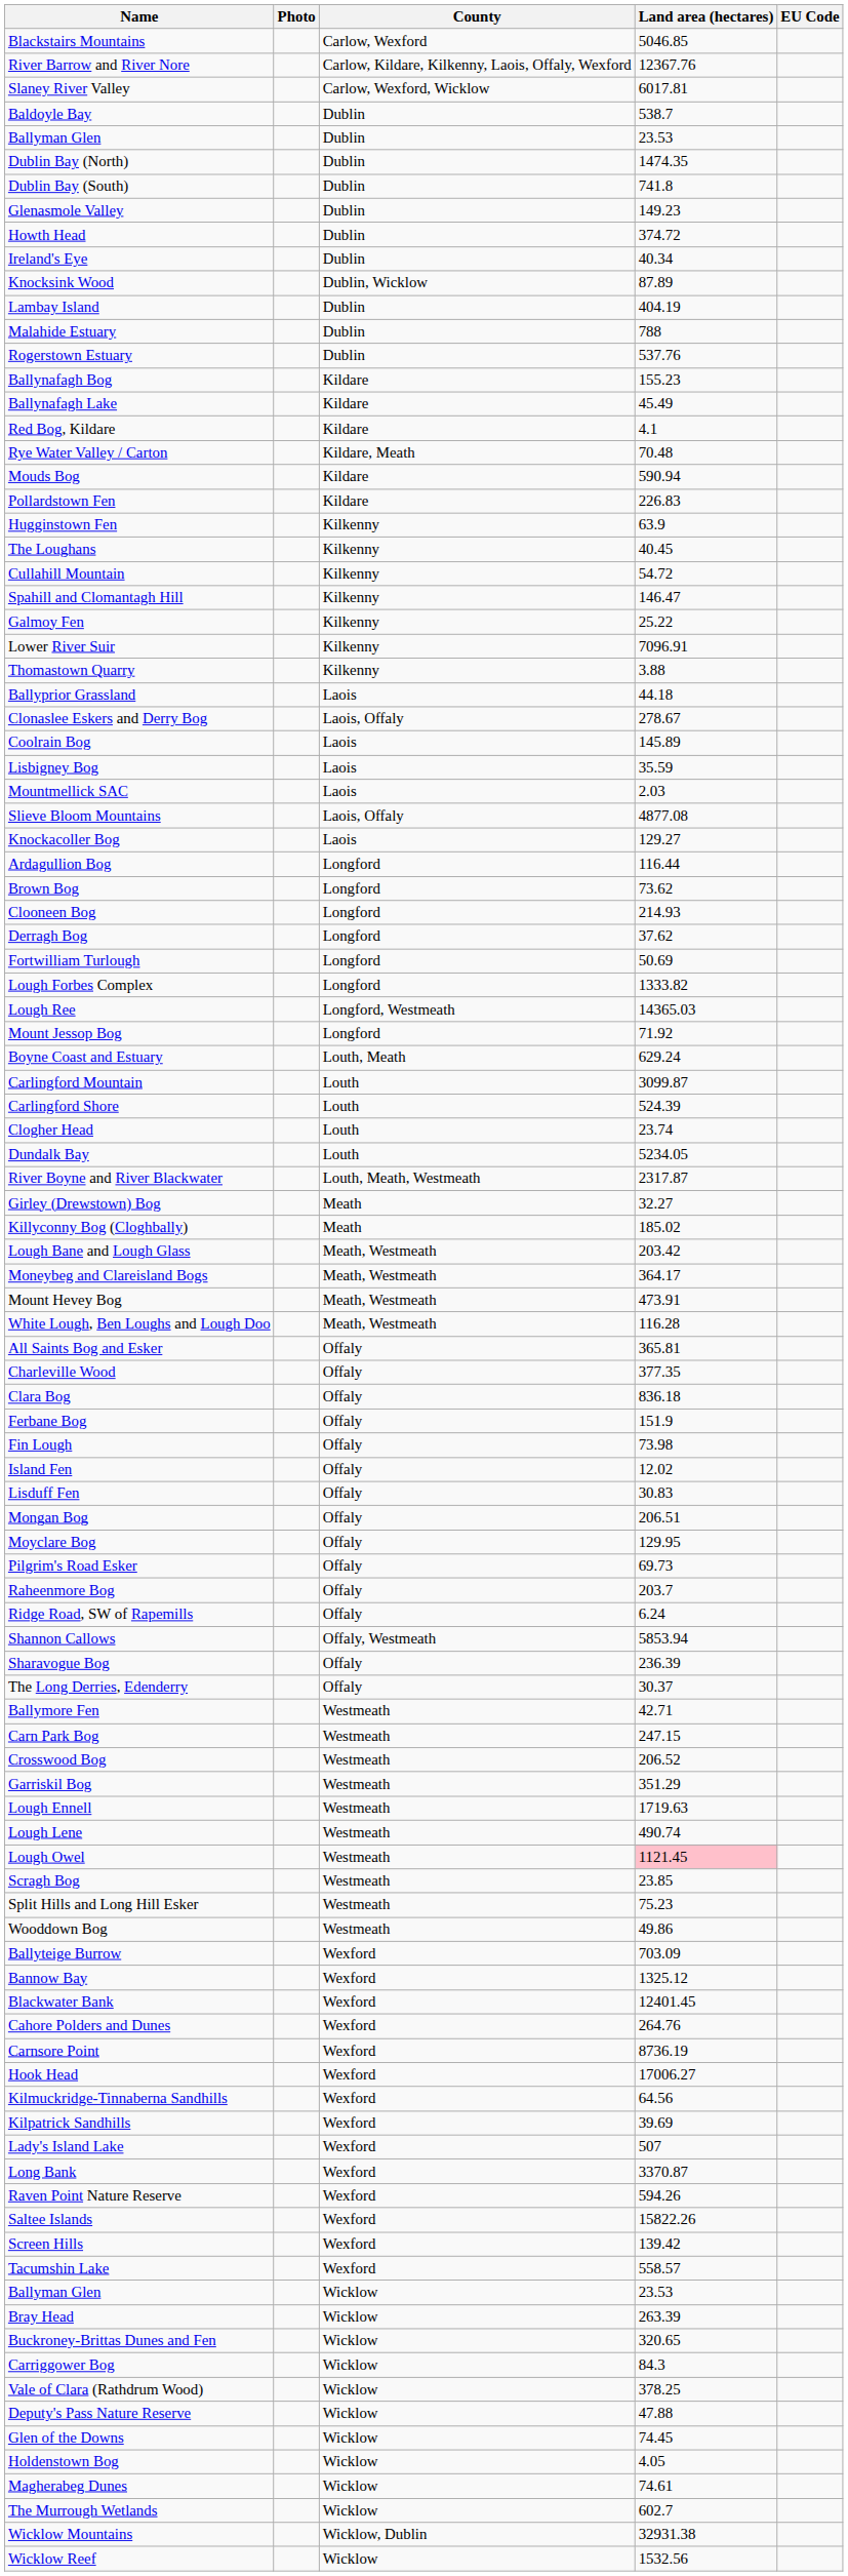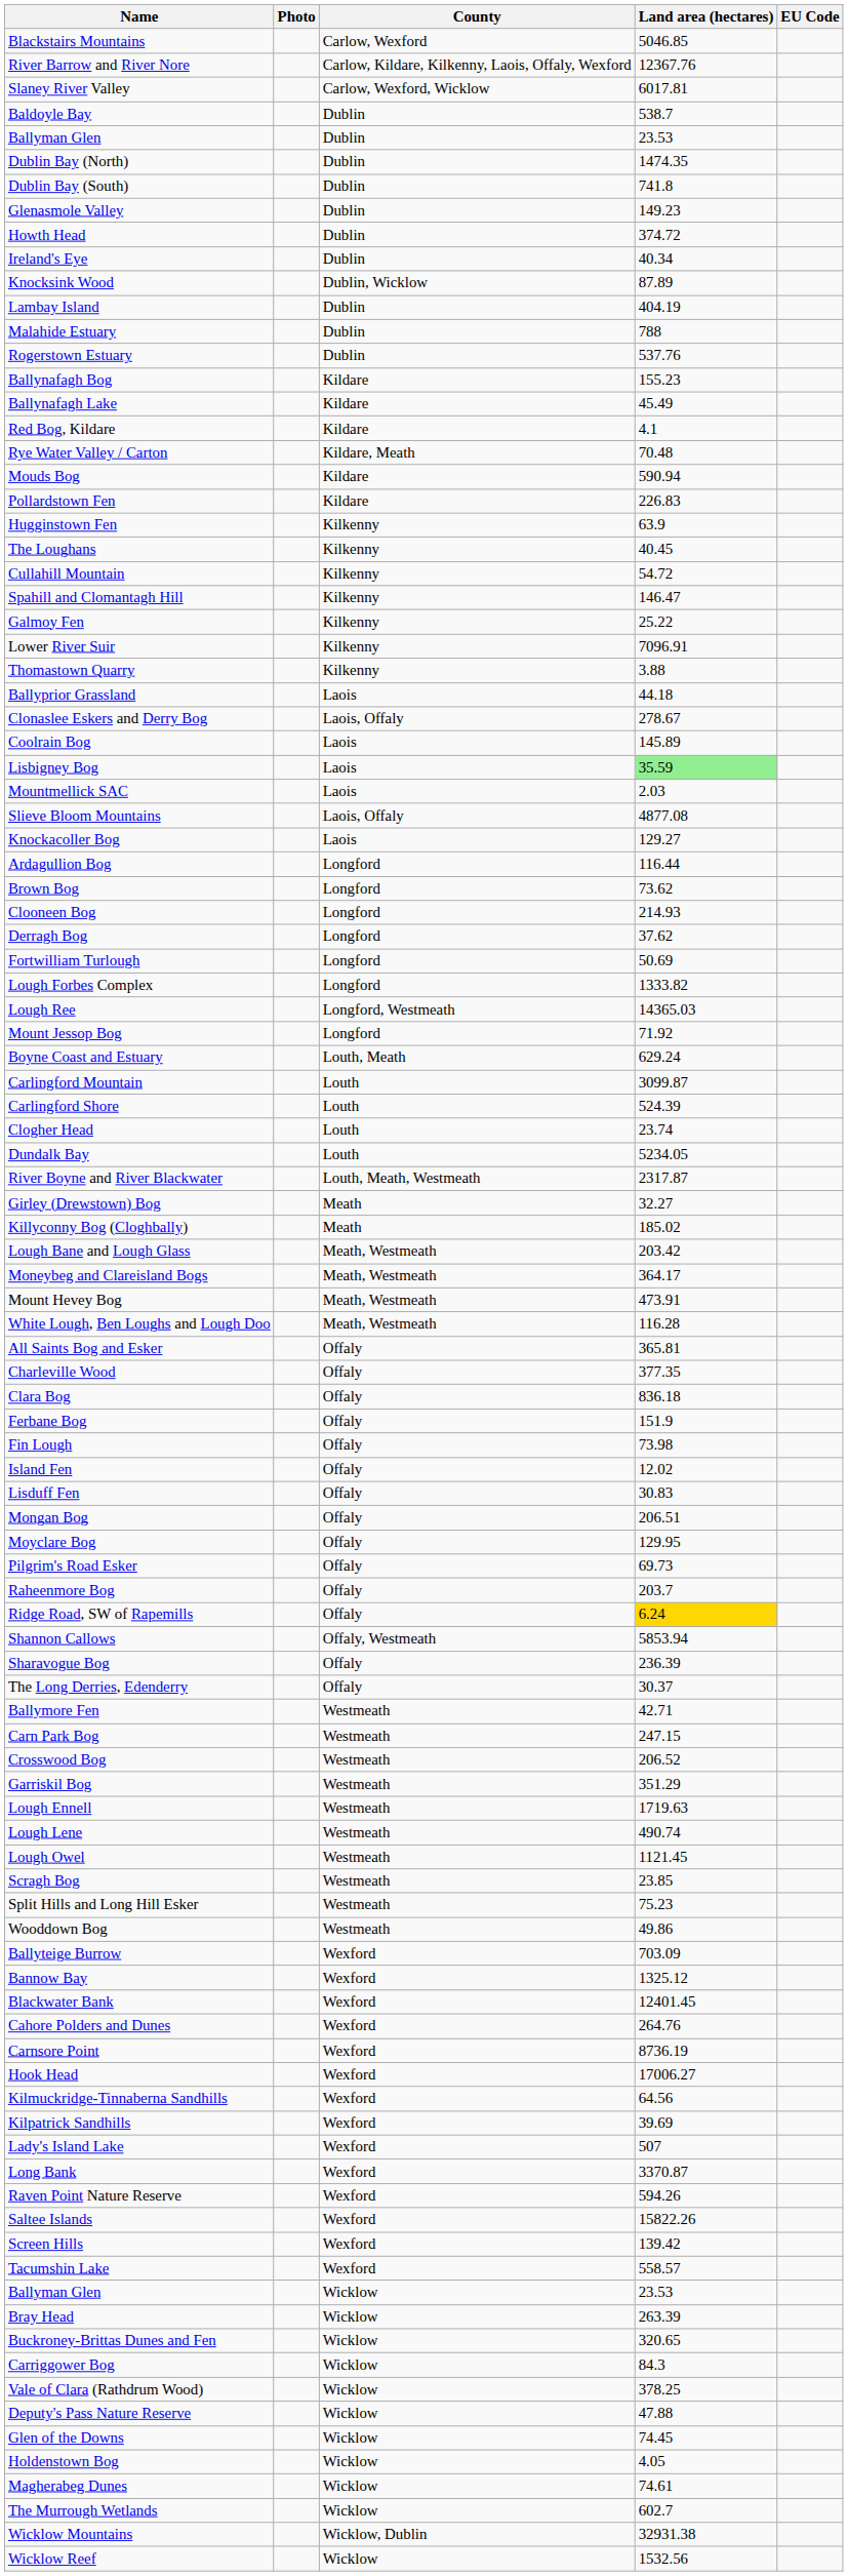Lisbigney Bog | Land area (hectares): no background -> lightgreen background
Ridge Road, SW of Rapemills | Land area (hectares): no background -> gold background
Lough Owel | Land area (hectares): pink background -> no background
